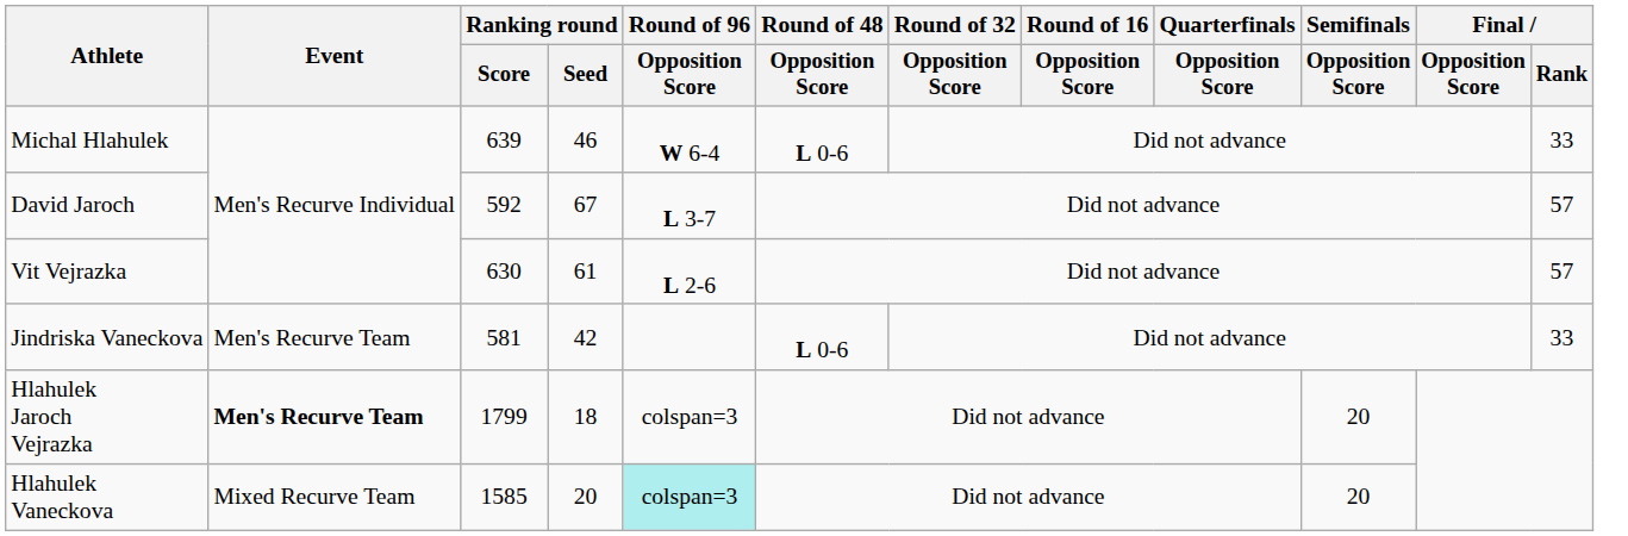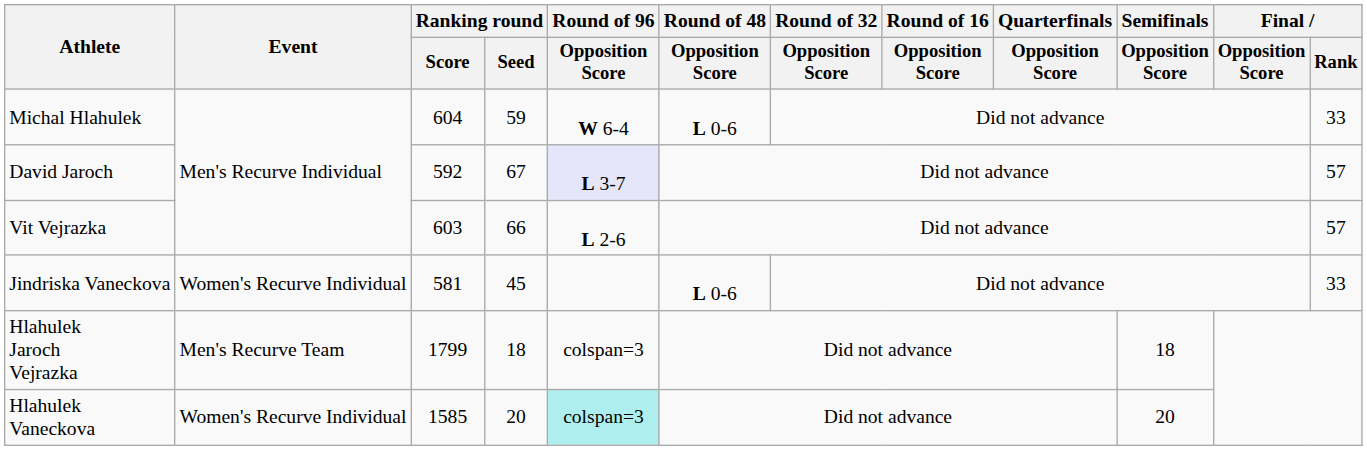Michal Hlahulek | Ranking round / Score: 639 -> 604
Michal Hlahulek | Ranking round / Seed: 46 -> 59
David Jaroch | Round of 96 / Opposition Score: no background -> lavender background
Vit Vejrazka | Ranking round / Score: 630 -> 603
Vit Vejrazka | Ranking round / Seed: 61 -> 66
Jindriska Vaneckova | Event: Men's Recurve Team -> Women's Recurve Individual
Jindriska Vaneckova | Ranking round / Seed: 42 -> 45
Hlahulek Jaroch Vejrazka | Event: bold -> normal
Hlahulek Jaroch Vejrazka | Semifinals / Opposition Score: 20 -> 18
Hlahulek Vaneckova | Event: Mixed Recurve Team -> Women's Recurve Individual
